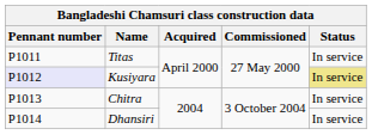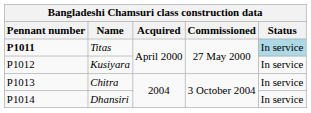Titas | Pennant number: normal -> bold
Titas | Status: no background -> lightblue background
Kusiyara | Pennant number: lavender background -> no background
Kusiyara | Status: khaki background -> no background
